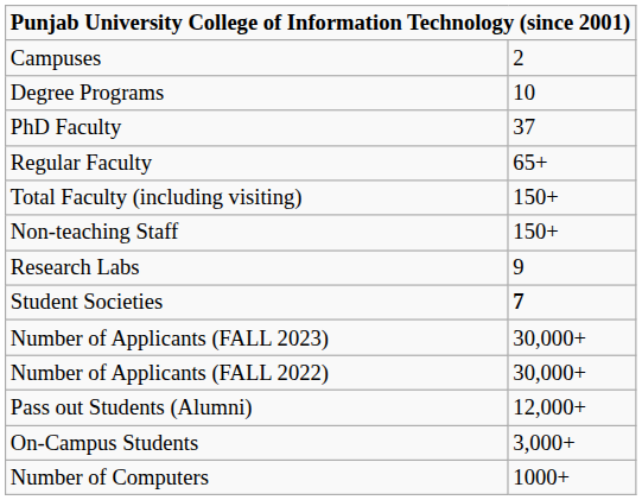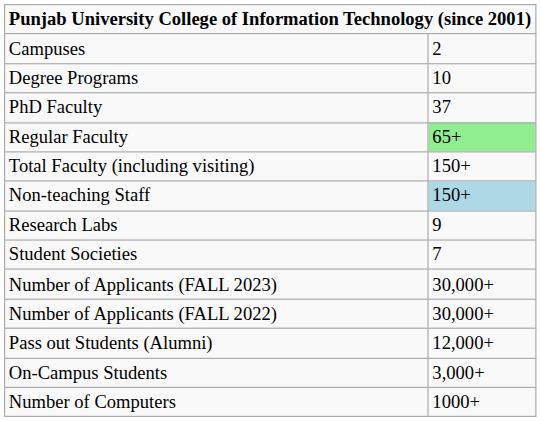Regular Faculty | column 2: no background -> lightgreen background
Non-teaching Staff | column 2: no background -> lightblue background
Student Societies | column 2: bold -> normal
